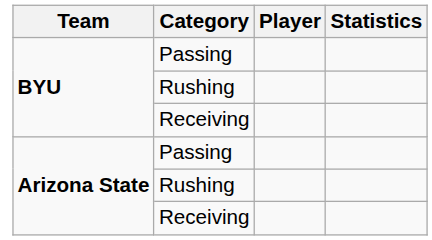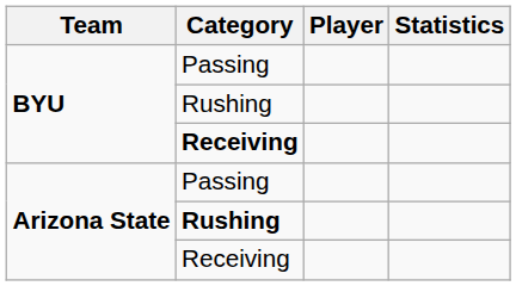BYU / Receiving | Category: normal -> bold
Arizona State / Rushing | Category: normal -> bold
